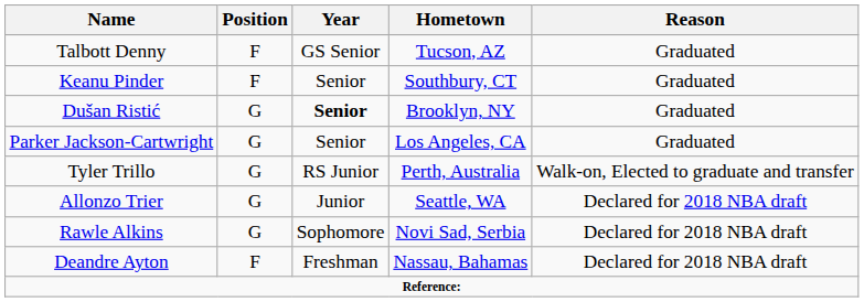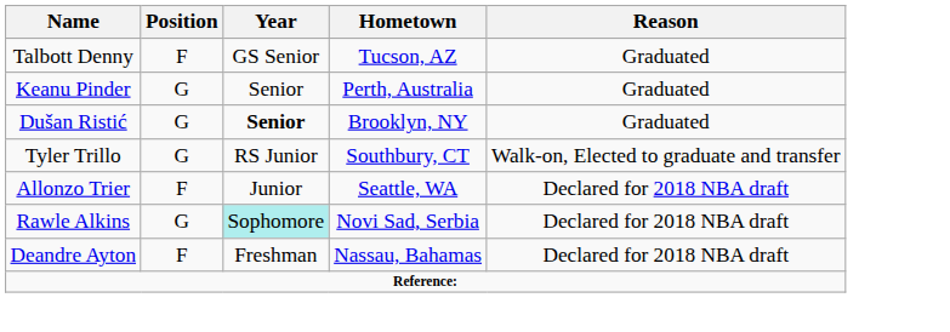Keanu Pinder | Position: F -> G
Keanu Pinder | Hometown: Southbury, CT -> Perth, Australia
- row: Parker Jackson-Cartwright | G | Senior | Los Angeles, CA | Graduated
Tyler Trillo | Hometown: Perth, Australia -> Southbury, CT
Allonzo Trier | Position: G -> F
Rawle Alkins | Year: no background -> paleturquoise background
